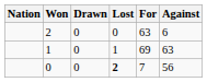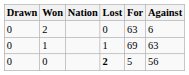columns swapped: Nation <-> Drawn
row 4 | For: 7 -> 5
